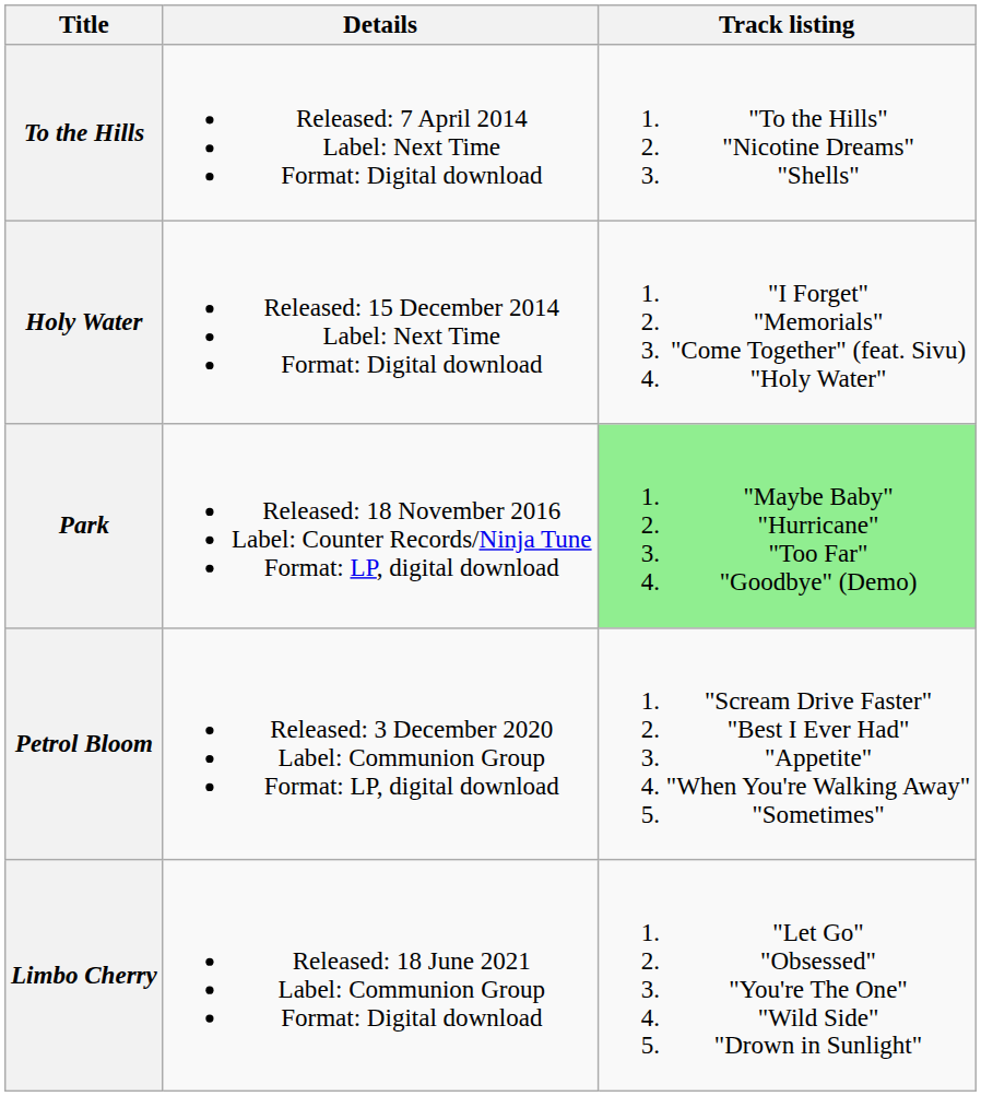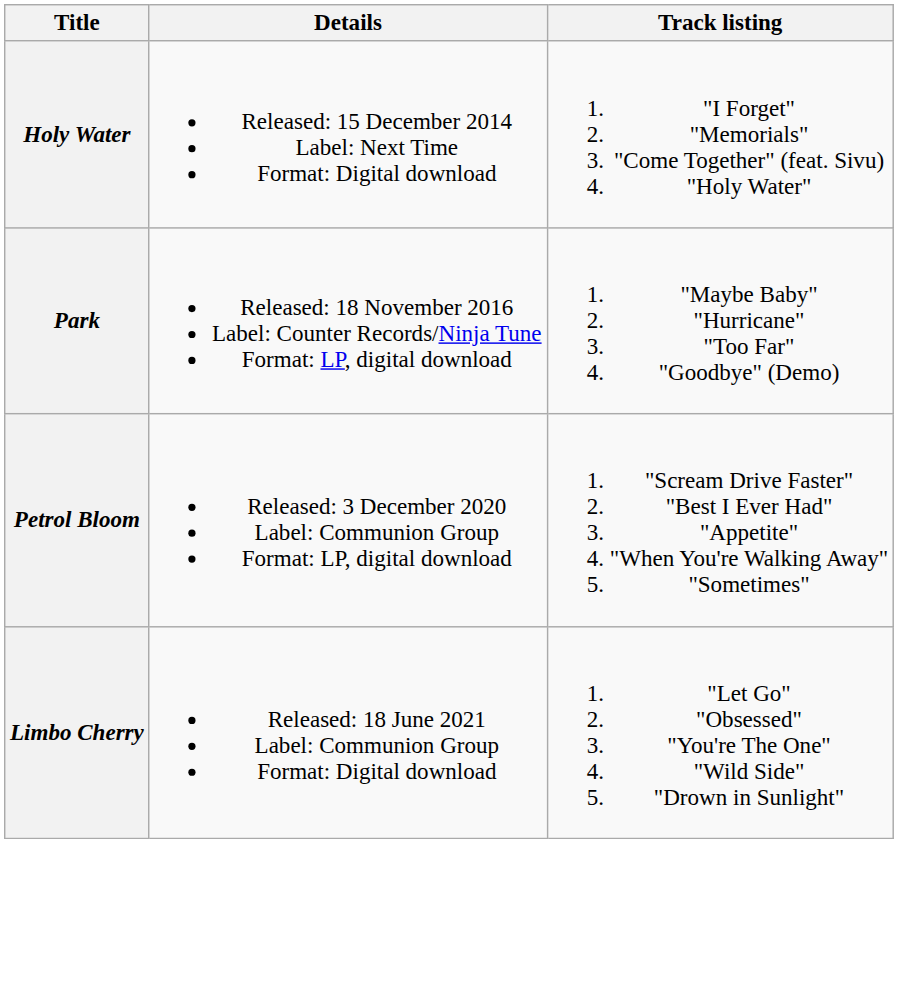- row: To the Hills | Released: 7 April 2014 Label: Next Time Format: Digital download | "To the Hills" "Nicotine Dreams" "Shells"
Park | Track listing: lightgreen background -> no background
